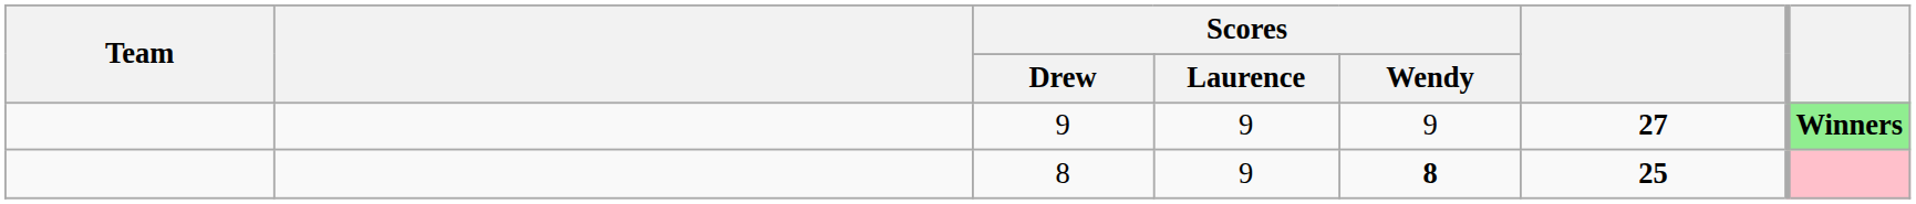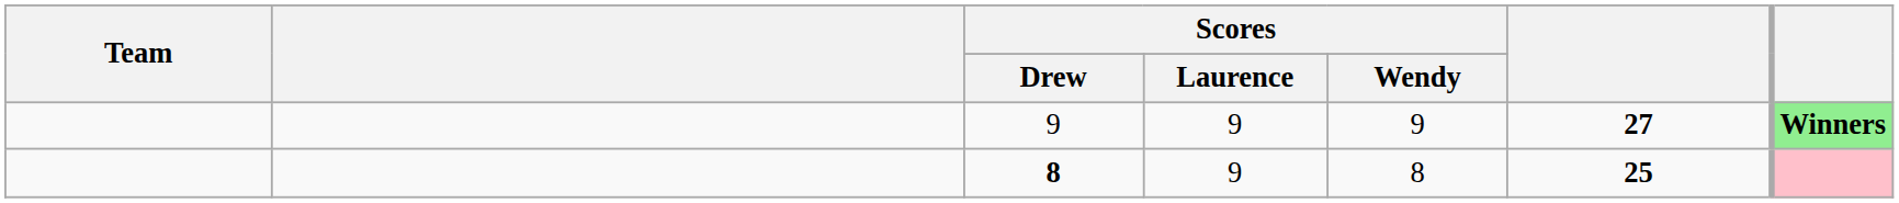row 4 | Scores / Drew: normal -> bold
row 4 | Scores / Wendy: bold -> normal
